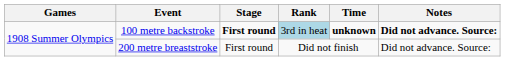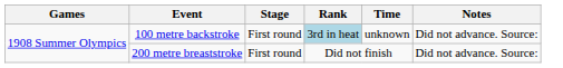100 metre backstroke | Stage: bold -> normal
100 metre backstroke | Time: bold -> normal
100 metre backstroke | Notes: bold -> normal
